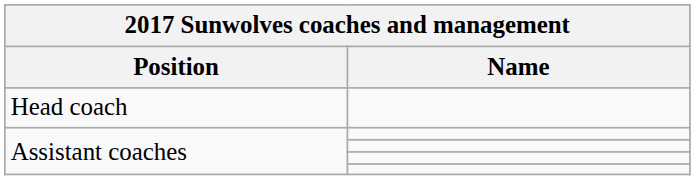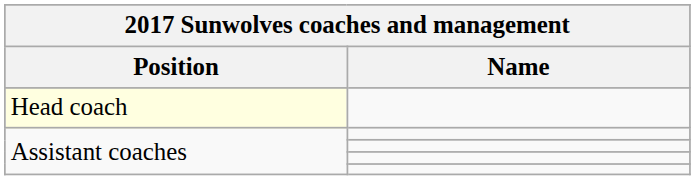Head coach | Position: no background -> lightyellow background
